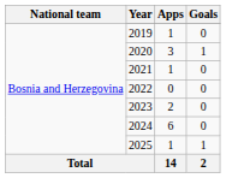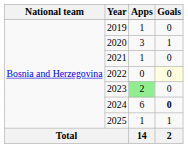2022 | Goals: no background -> lightyellow background
2023 | Apps: no background -> lightgreen background
2024 | Goals: normal -> bold
